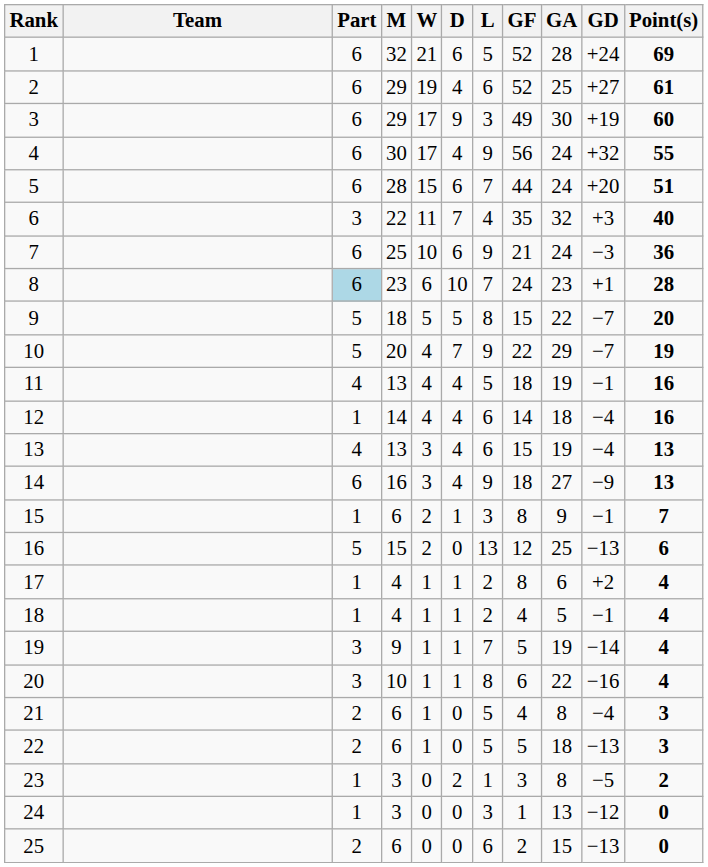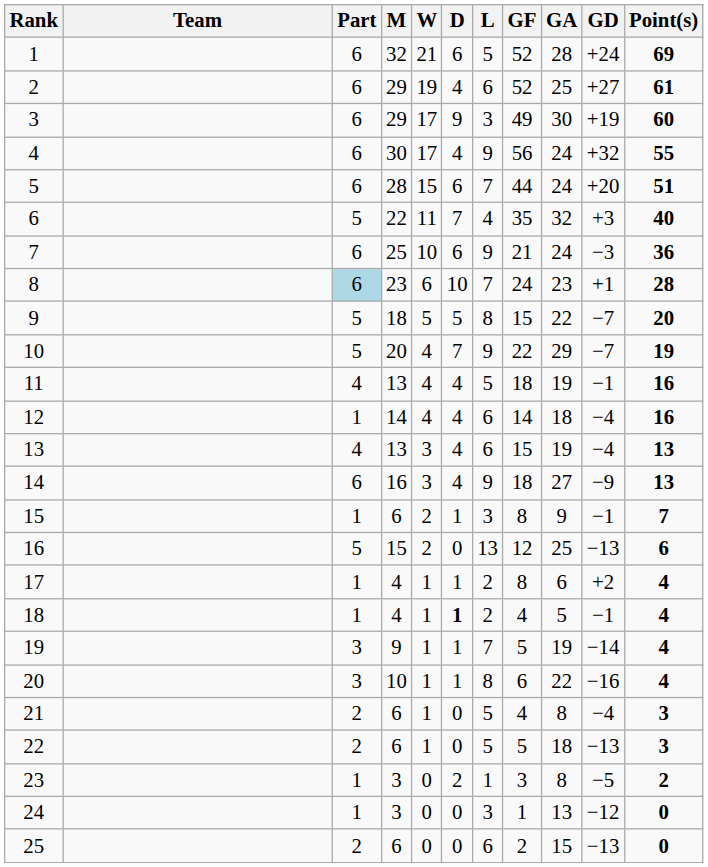row 7 | Part: 3 -> 5
row 19 | D: normal -> bold
